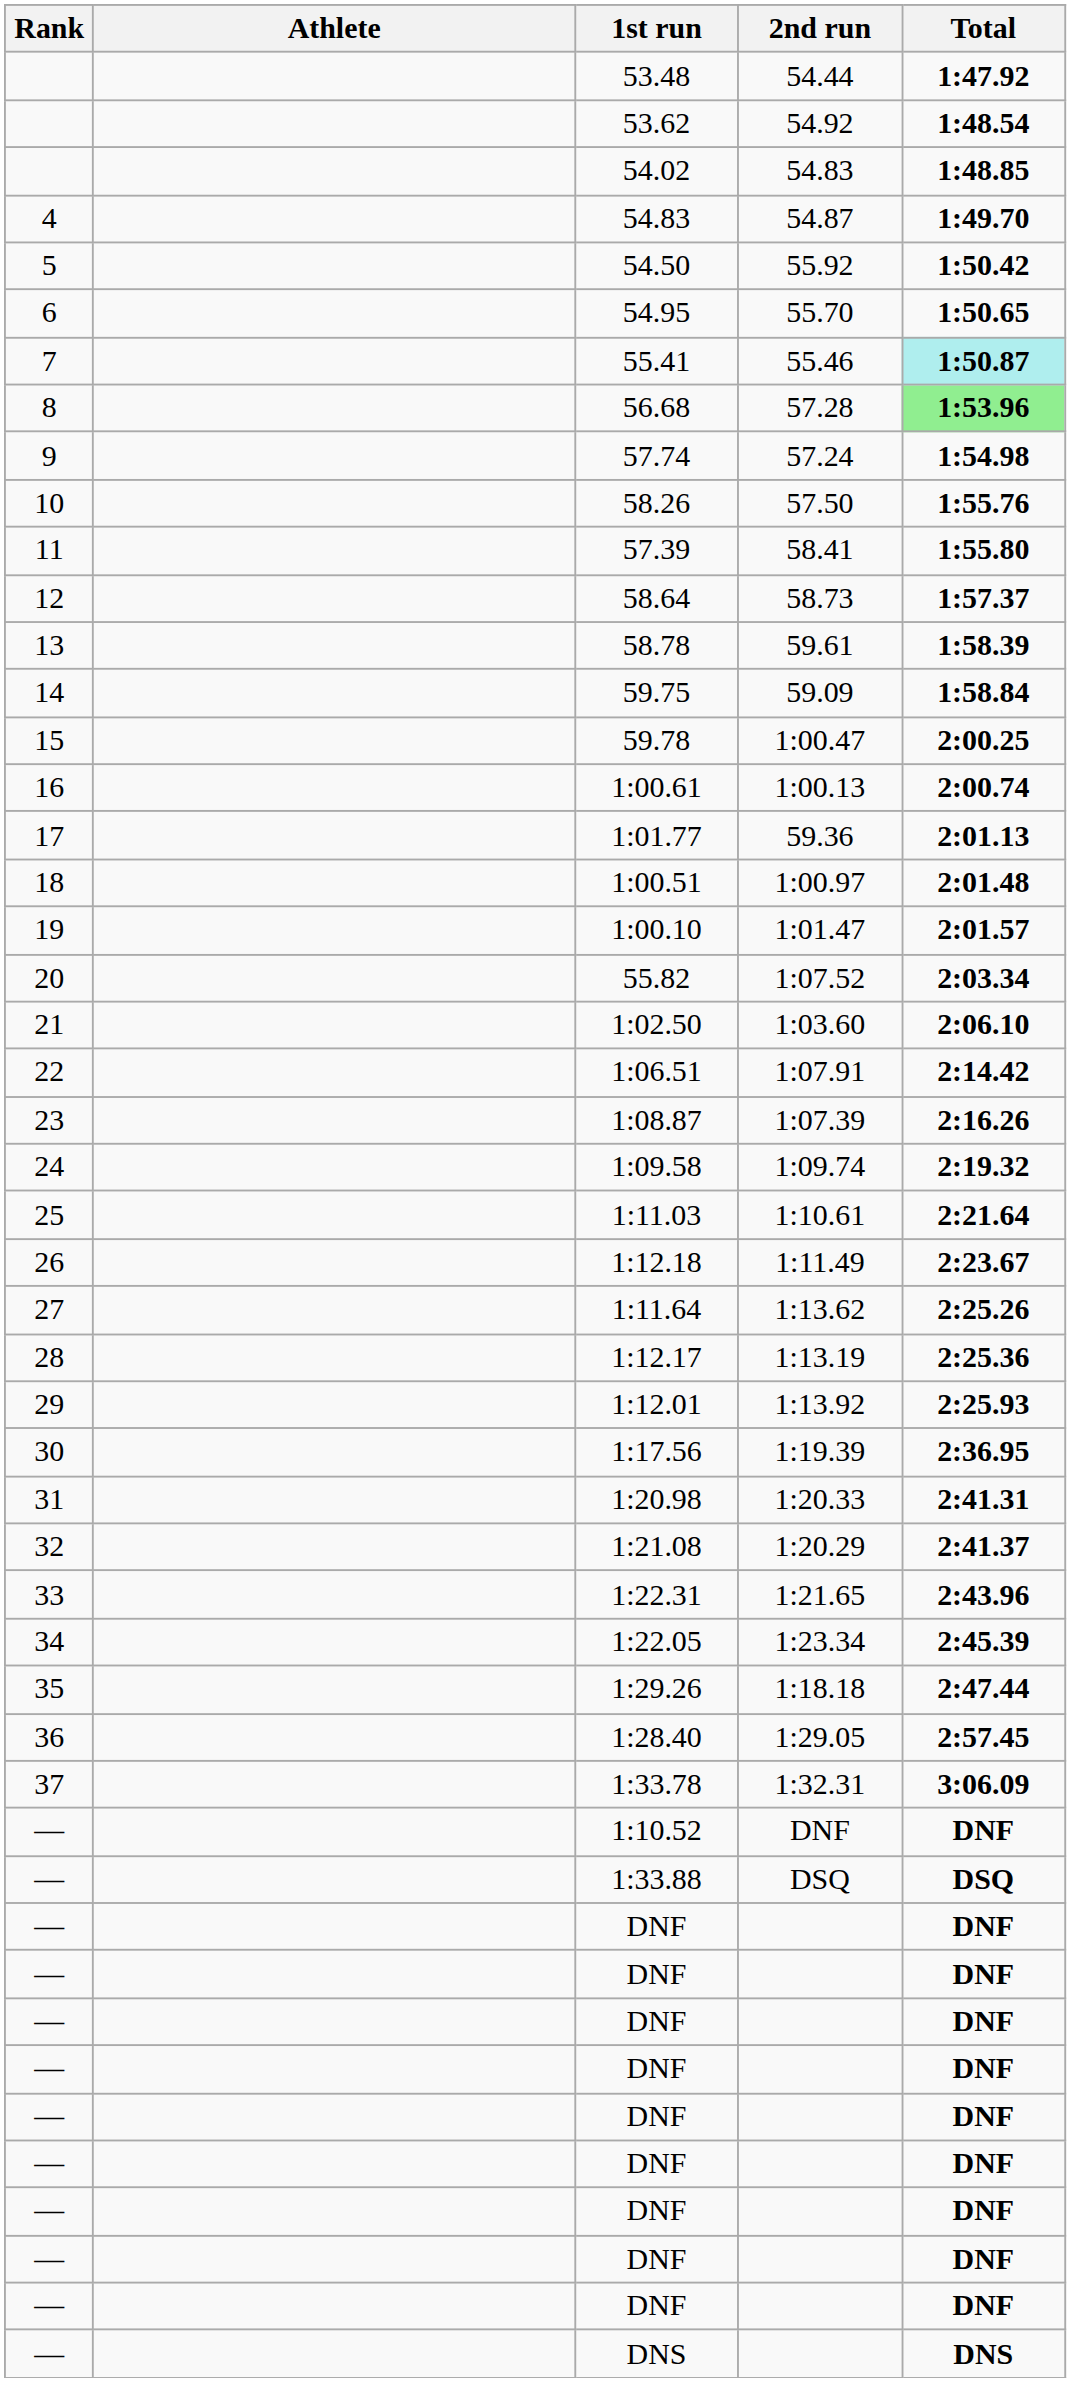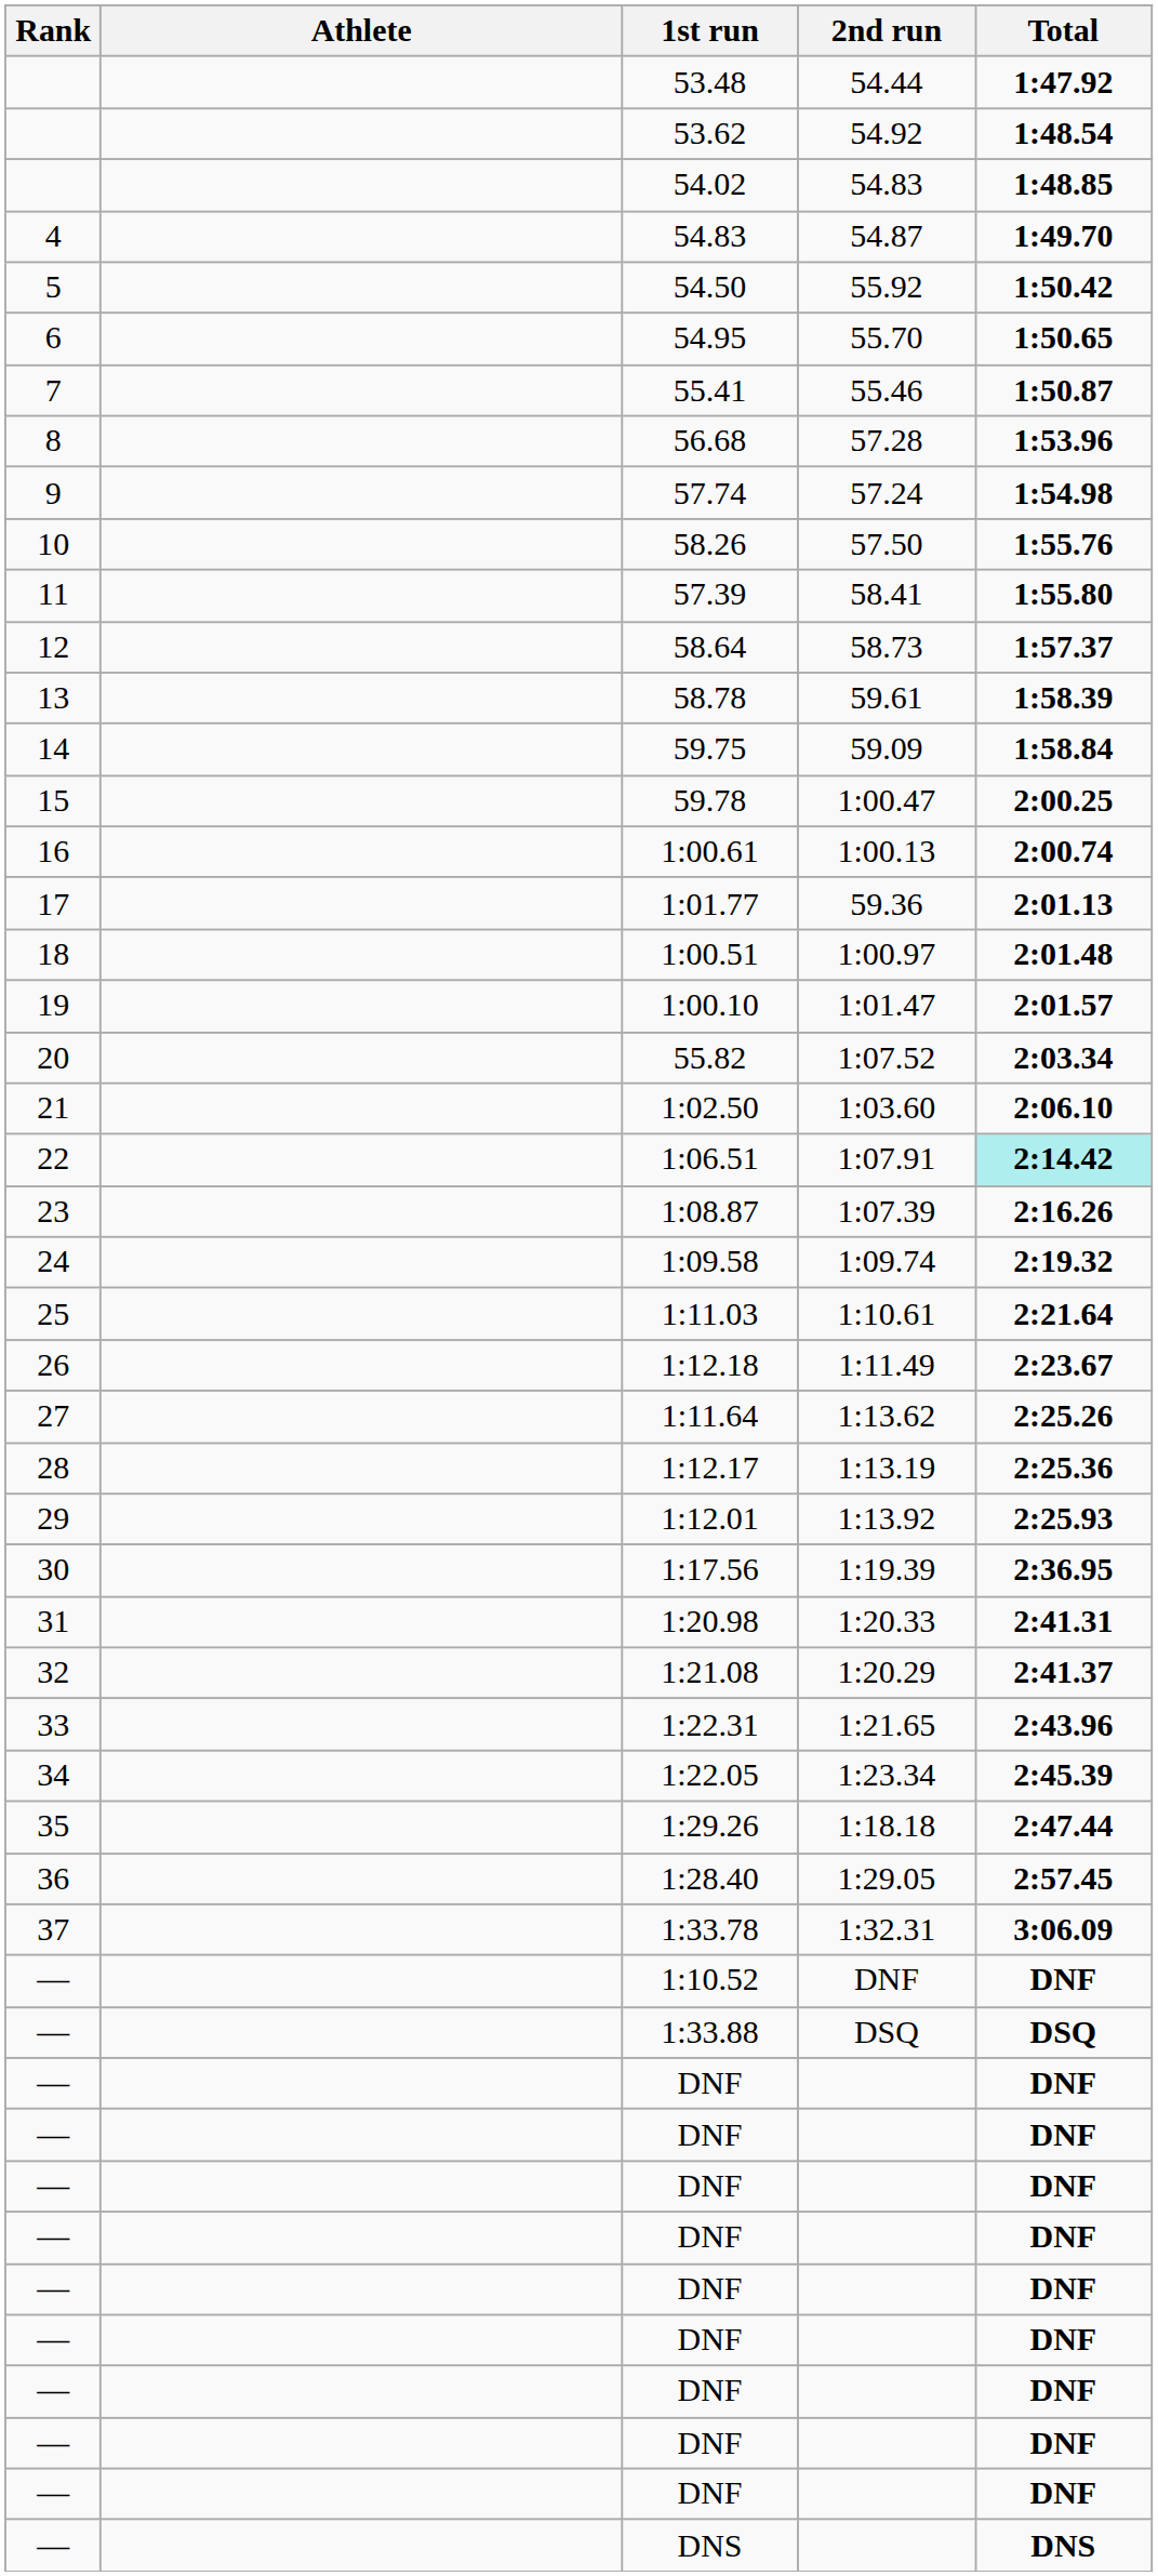55.41 | Total: paleturquoise background -> no background
56.68 | Total: lightgreen background -> no background
1:06.51 | Total: no background -> paleturquoise background
